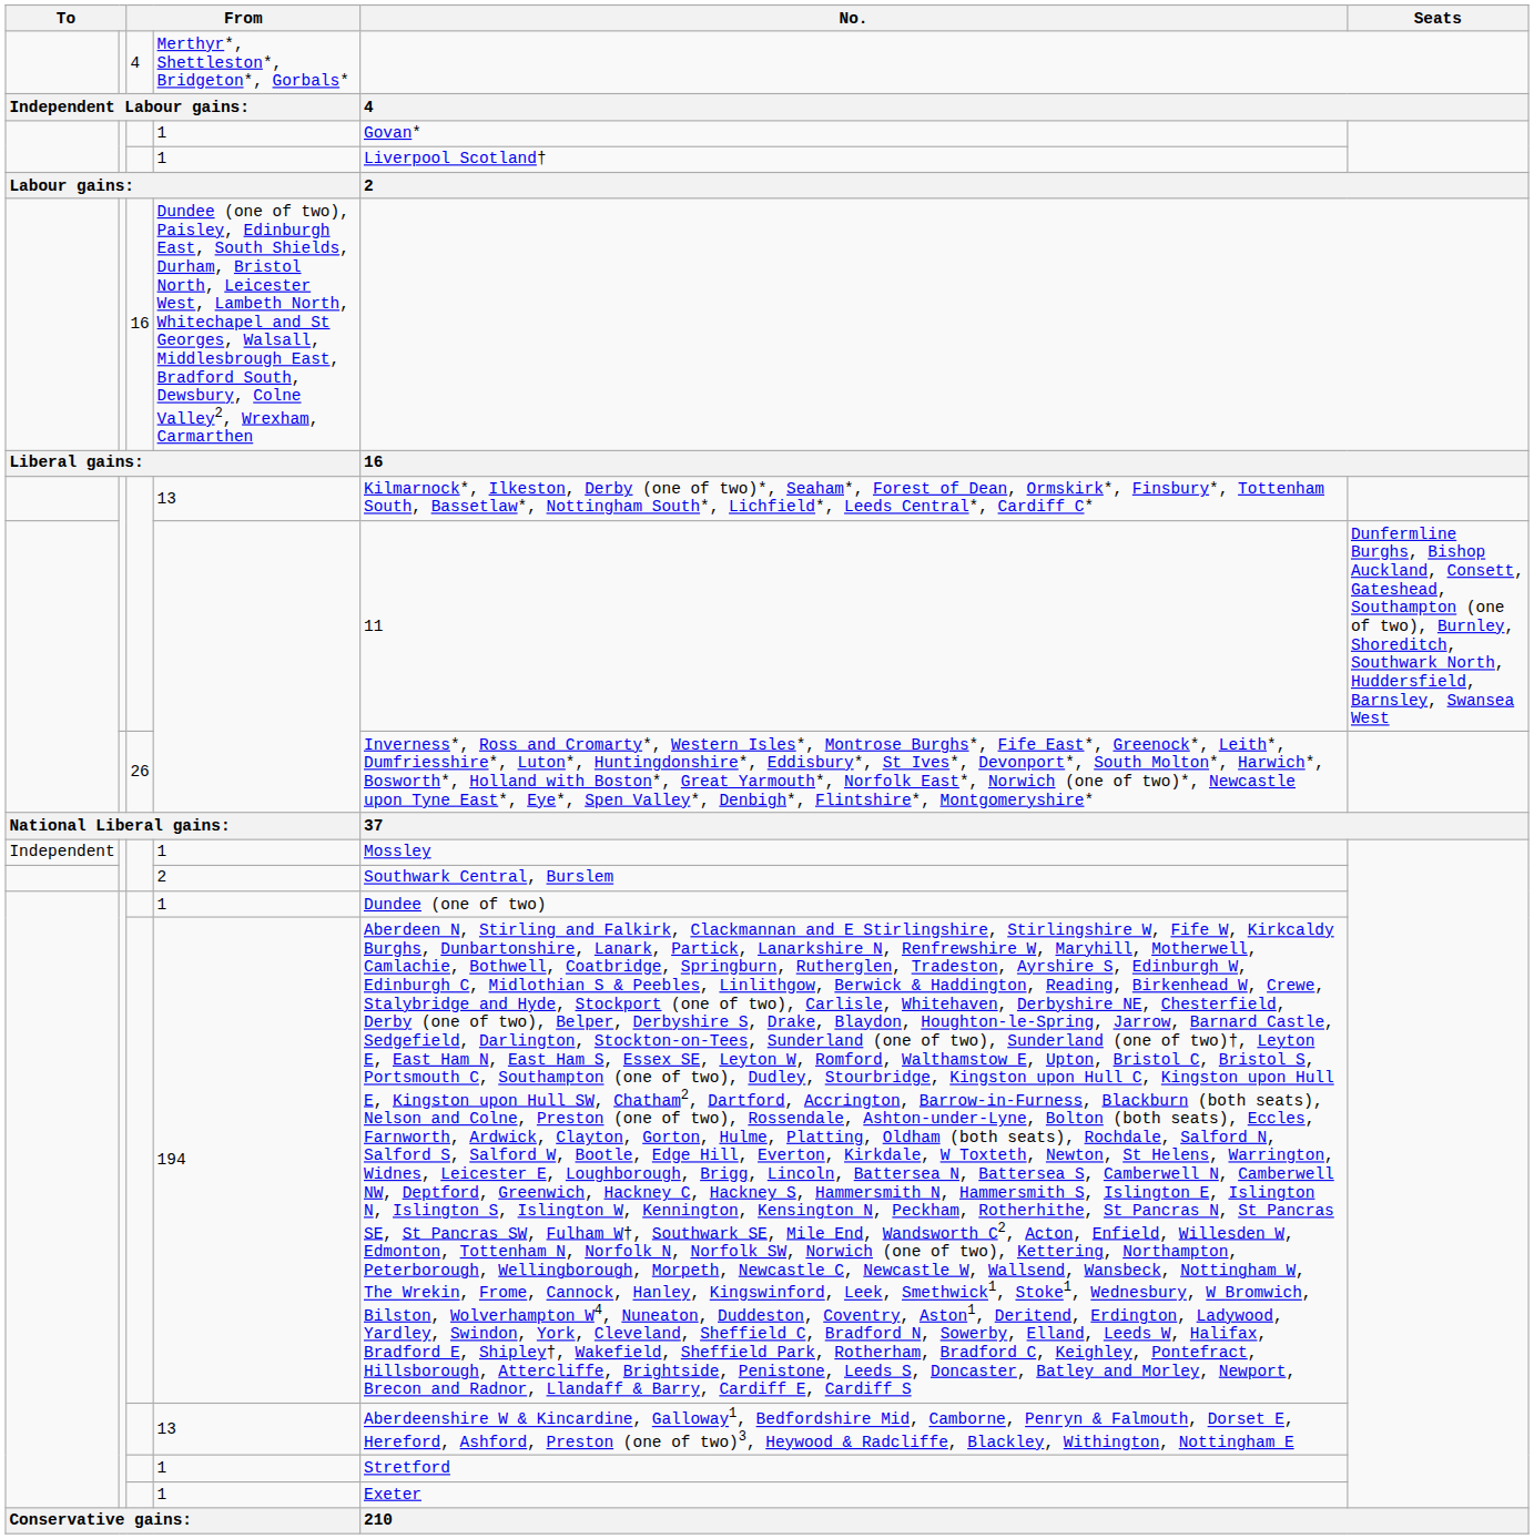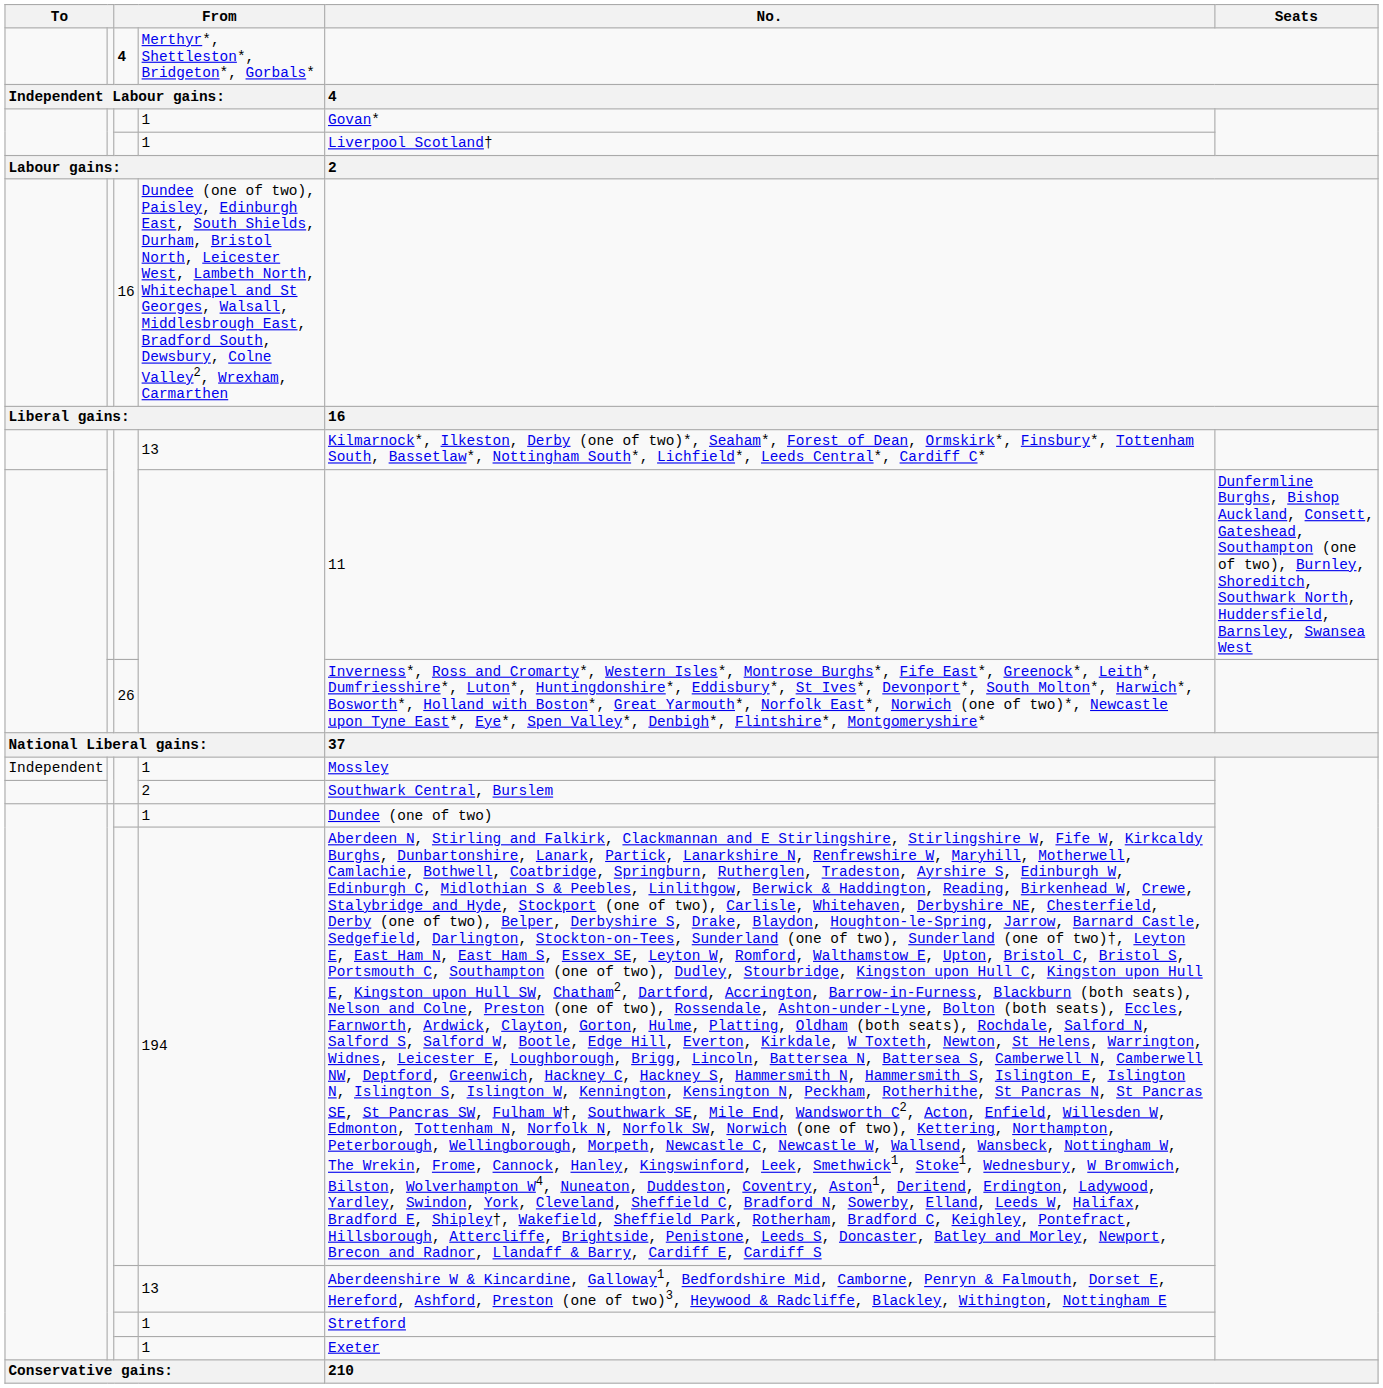Merthyr*, Shettleston*, Bridgeton*, Gorbals* | column 3: normal -> bold
